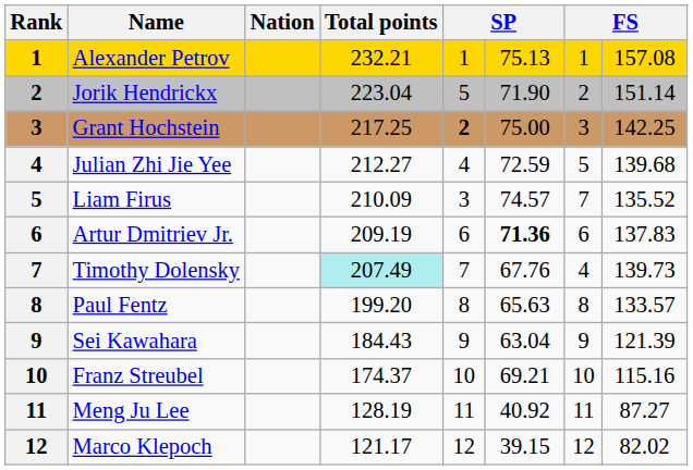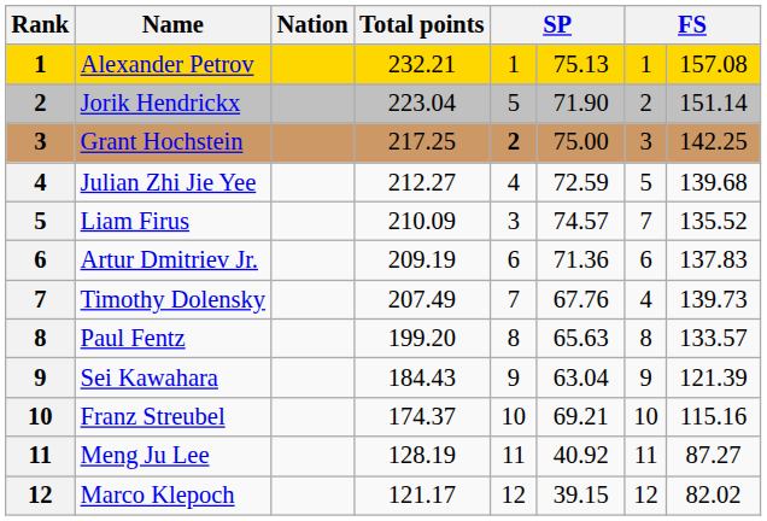Artur Dmitriev Jr. | column 6: bold -> normal
Timothy Dolensky | Total points: paleturquoise background -> no background
